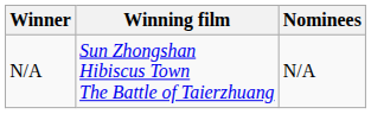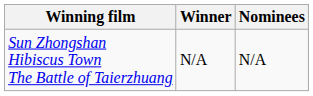columns swapped: Winner <-> Winning film
